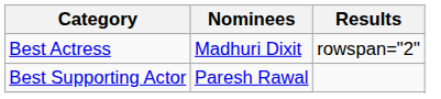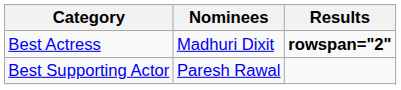Best Actress | Results: normal -> bold
